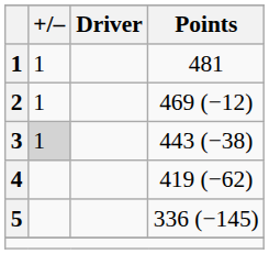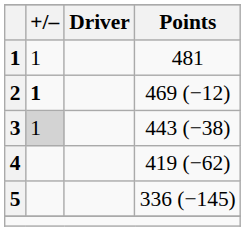2 | +/–: normal -> bold
